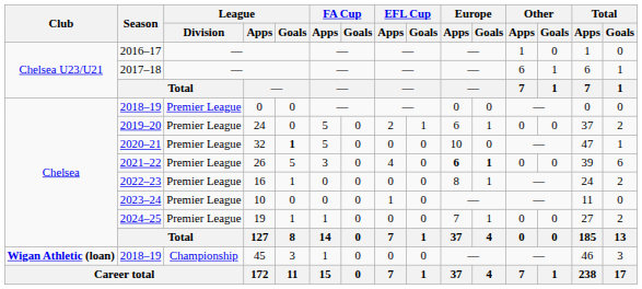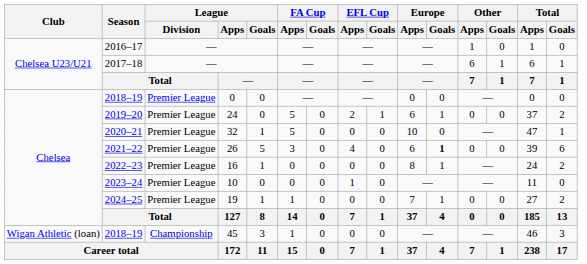2020–21 | League / Goals: bold -> normal
2021–22 | Europe / Apps: bold -> normal
2018–19 / 45 | Club: bold -> normal
